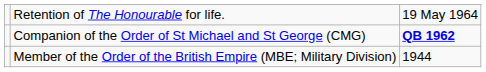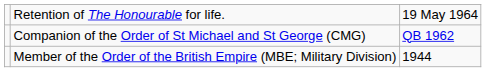Companion of the Order of St Michael and St George (CMG) | column 3: bold -> normal
